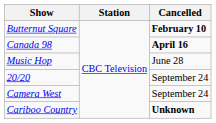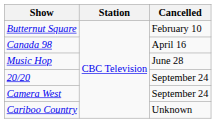Butternut Square | Cancelled: bold -> normal
Canada 98 | Cancelled: bold -> normal
Cariboo Country | Cancelled: bold -> normal
